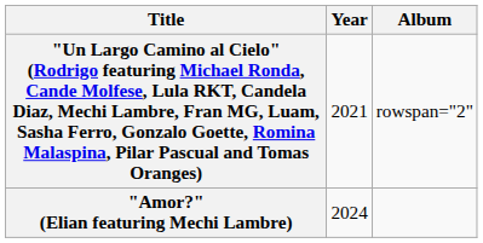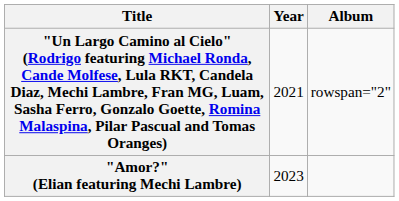"Amor?" (Elian featuring Mechi Lambre) | Year: 2024 -> 2023
